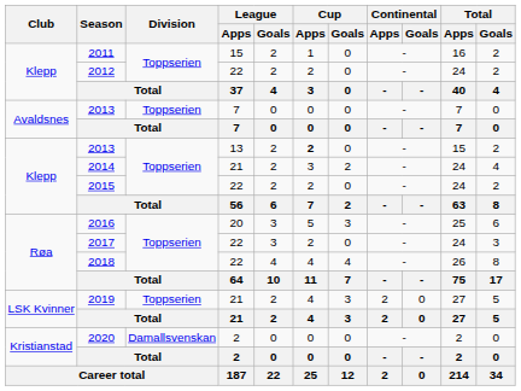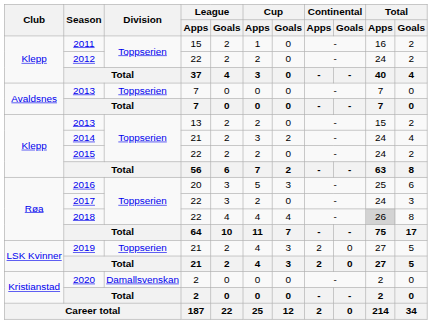2013 / 13 | Cup / Apps: bold -> normal
2018 | Total / Apps: no background -> lightgrey background
